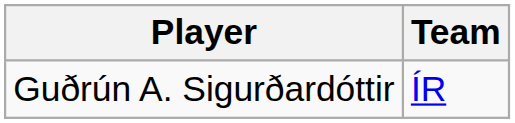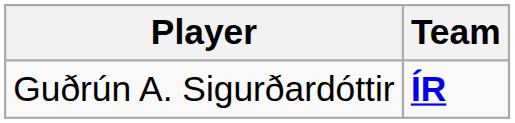Guðrún A. Sigurðardóttir | Team: normal -> bold
